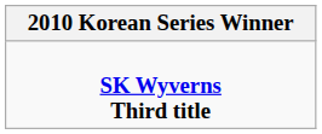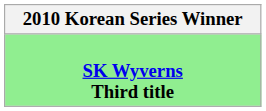row 2 | column 1: no background -> lightgreen background
